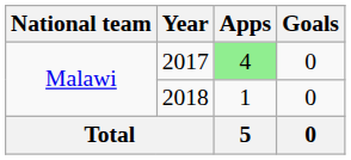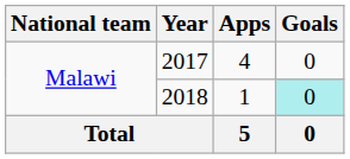2017 | Apps: lightgreen background -> no background
2018 | Goals: no background -> paleturquoise background
